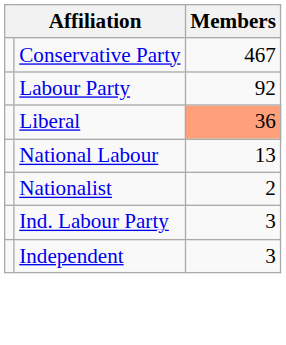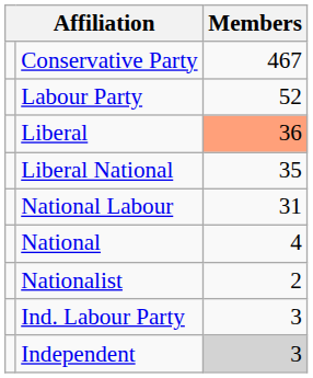Labour Party | Members: 92 -> 52
+ row: Liberal National | 35
National Labour | Members: 13 -> 31
+ row: National | 4
Independent | Members: no background -> lightgrey background
